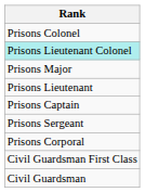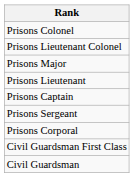row 3 | column 1: paleturquoise background -> no background
